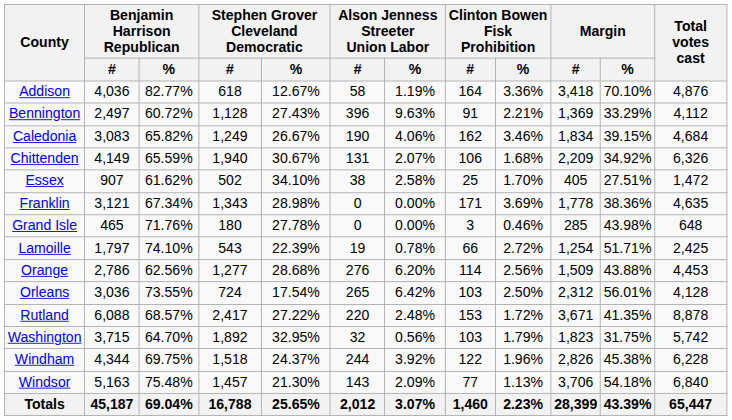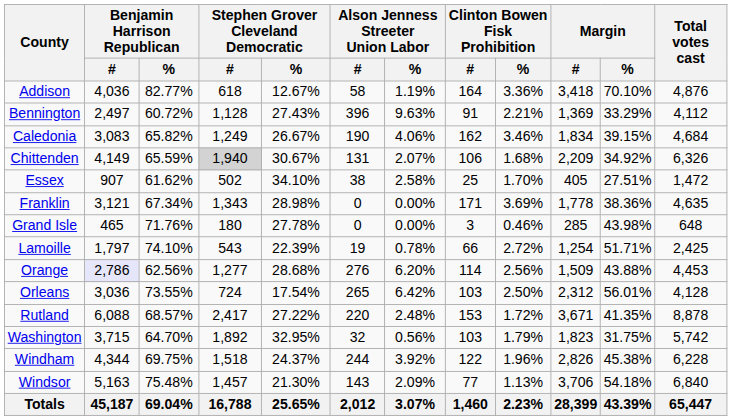Chittenden | Stephen Grover Cleveland Democratic / #: no background -> lightgrey background
Orange | Benjamin Harrison Republican / #: no background -> lavender background
